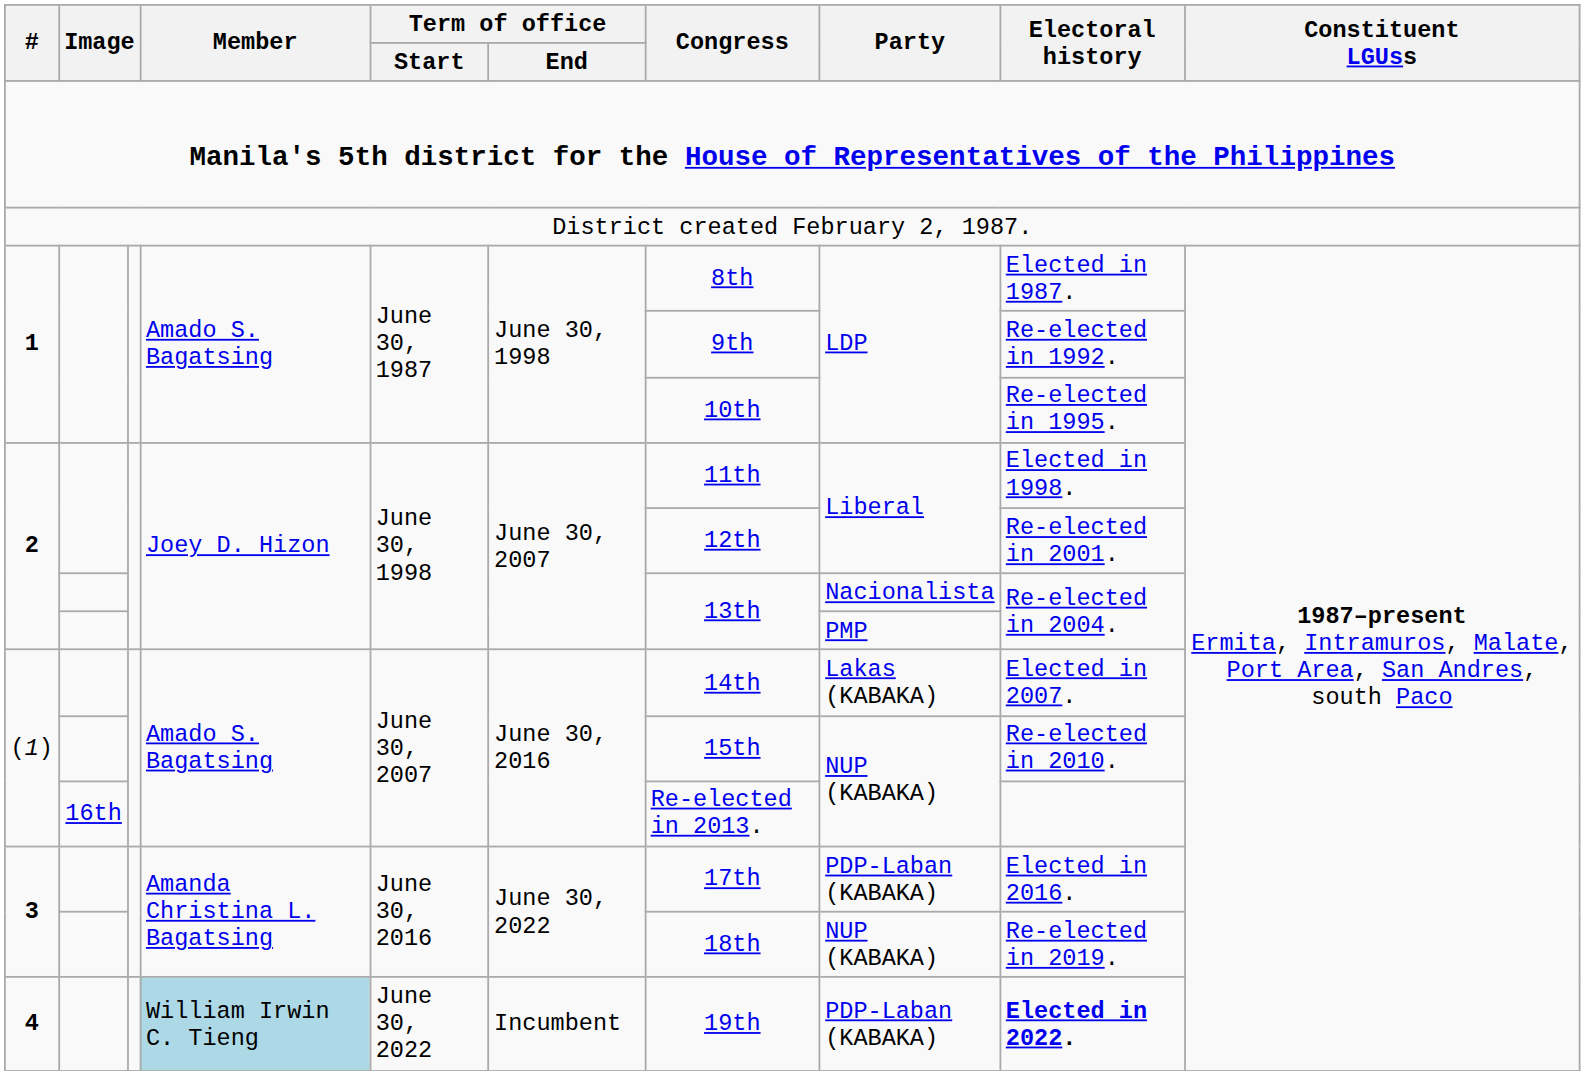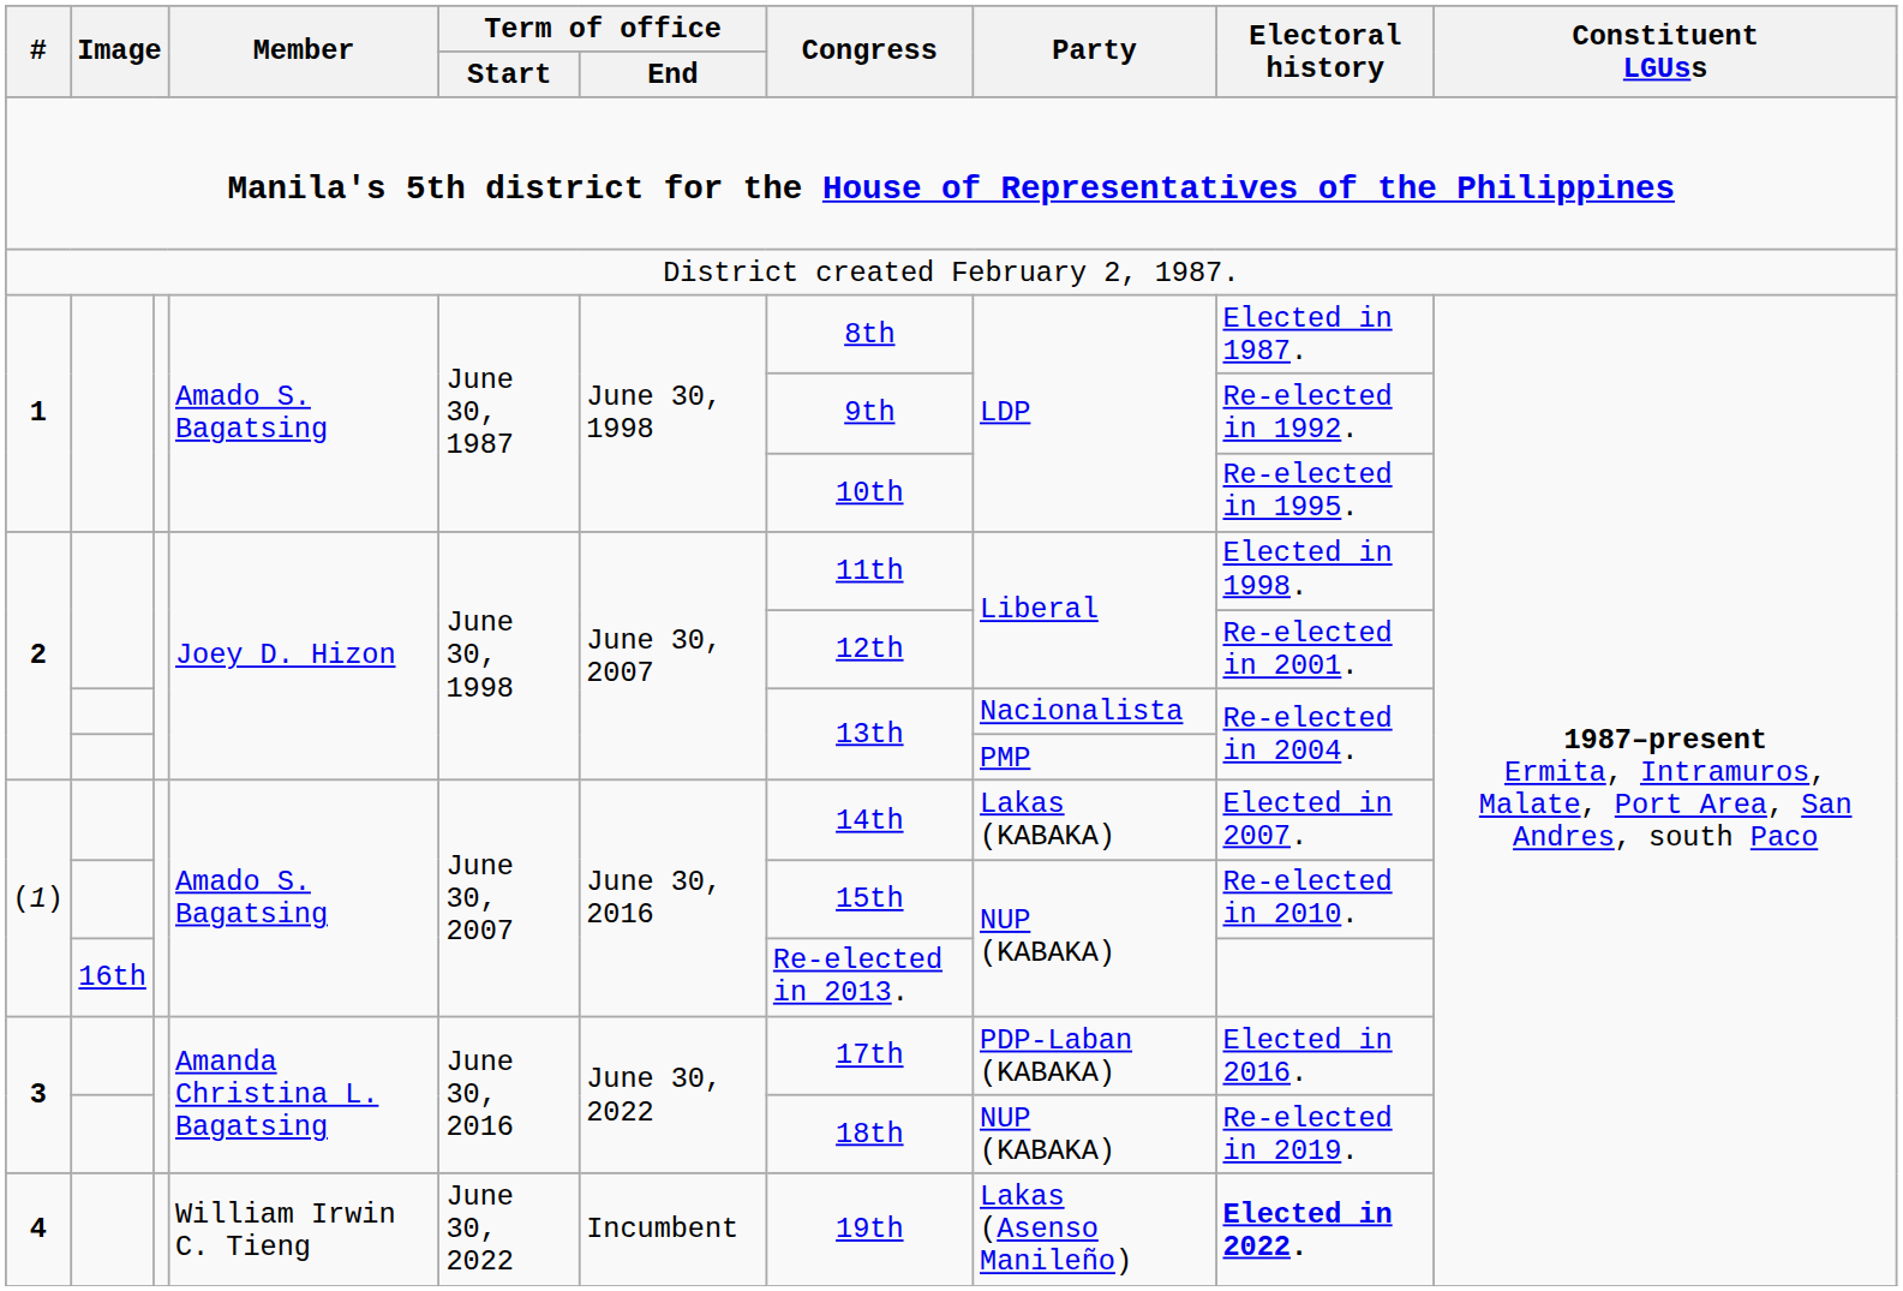4 | Member: lightblue background -> no background
4 | Party: PDP-Laban (KABAKA) -> Lakas (Asenso Manileño)
